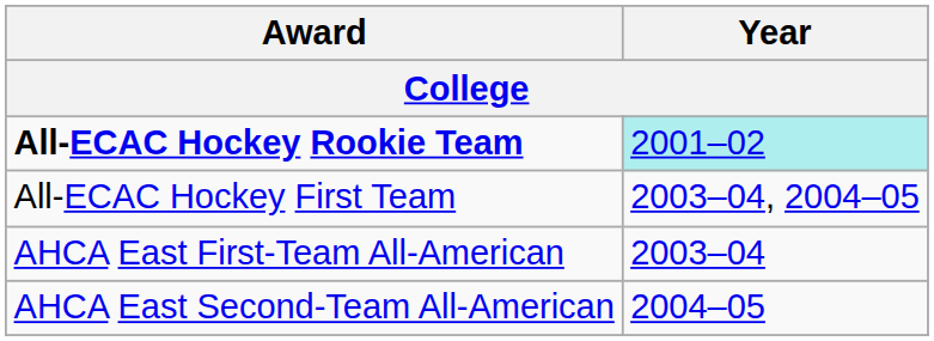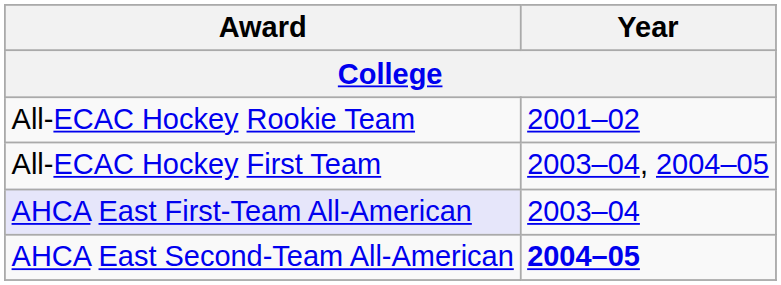row 3 | Award: bold -> normal
row 3 | Year: paleturquoise background -> no background
row 5 | Award: no background -> lavender background
row 6 | Year: normal -> bold
